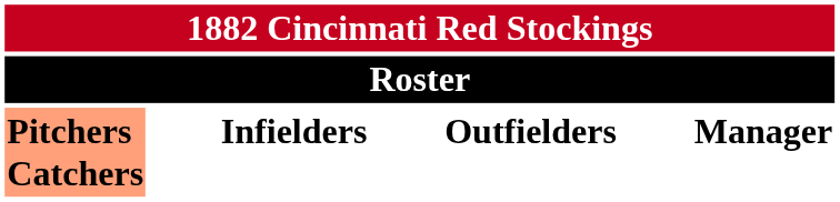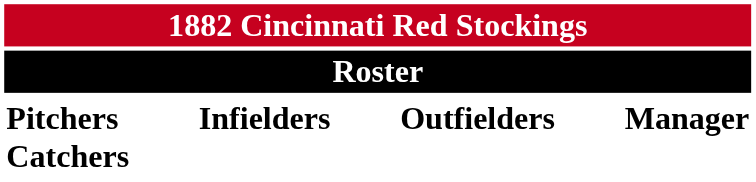Pitchers Catchers | column 1: lightsalmon background -> no background
